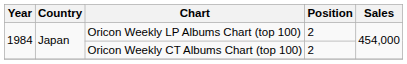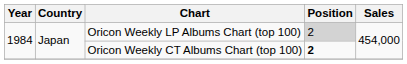Oricon Weekly LP Albums Chart (top 100) | Position: no background -> lightgrey background
Oricon Weekly CT Albums Chart (top 100) | Position: normal -> bold
